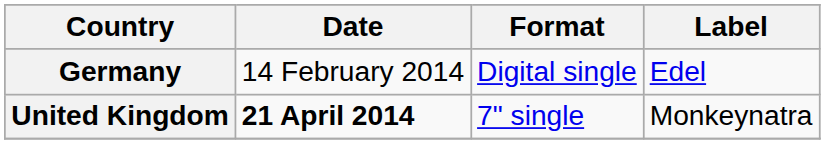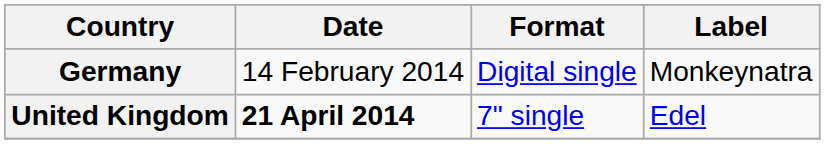Germany | Label: Edel -> Monkeynatra
United Kingdom | Label: Monkeynatra -> Edel
